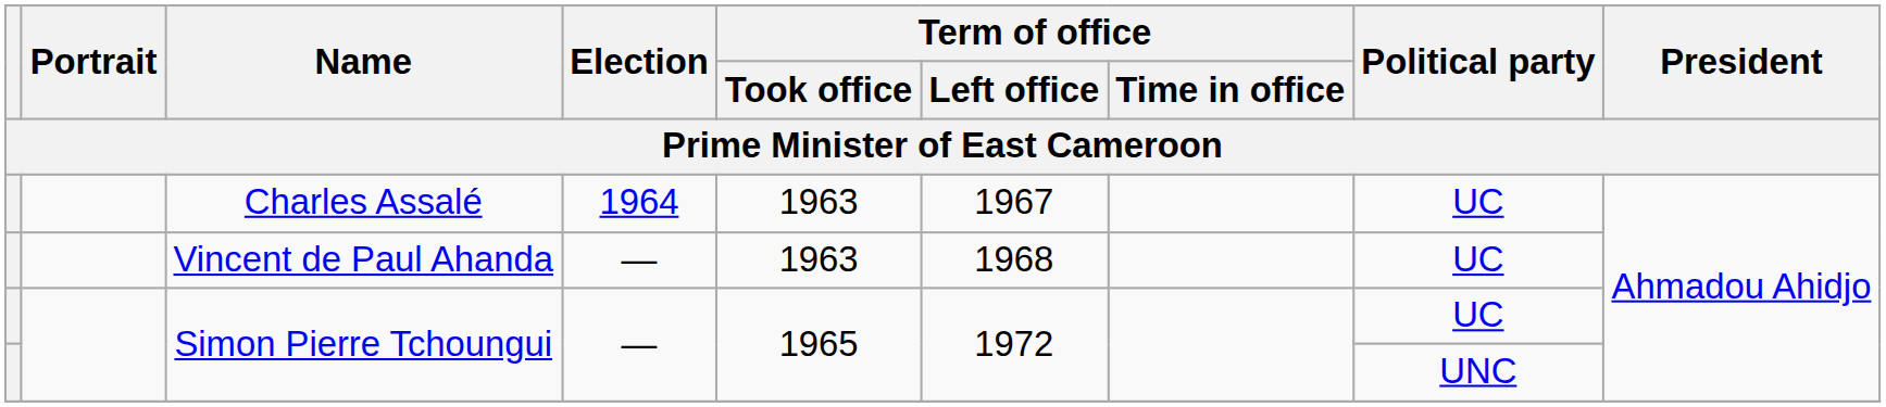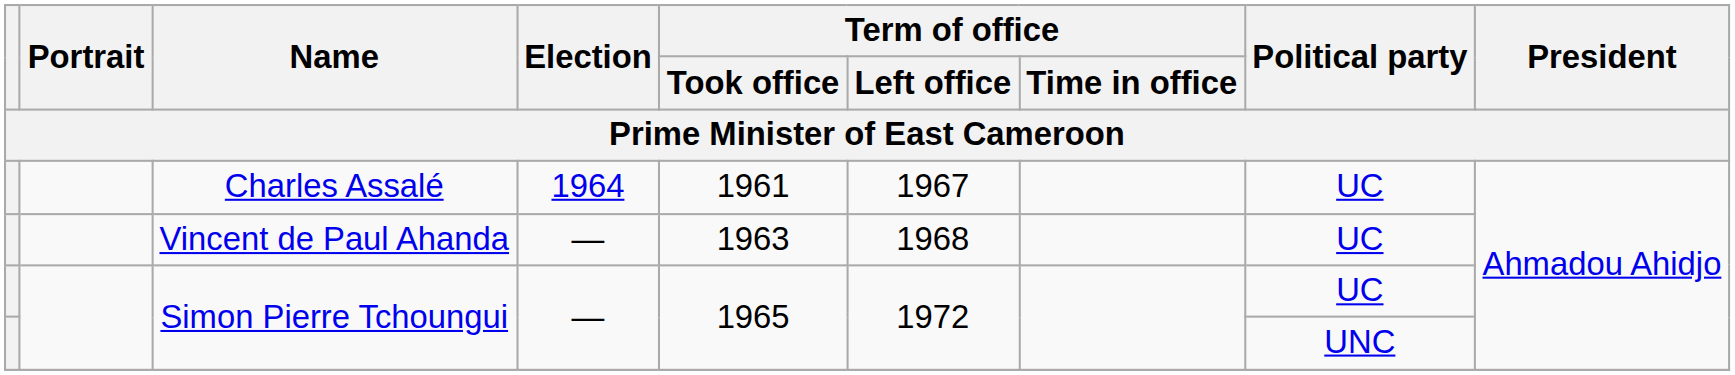Charles Assalé | Term of office / Took office: 1963 -> 1961
